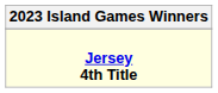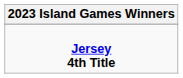row 2 | column 1: lightyellow background -> no background
